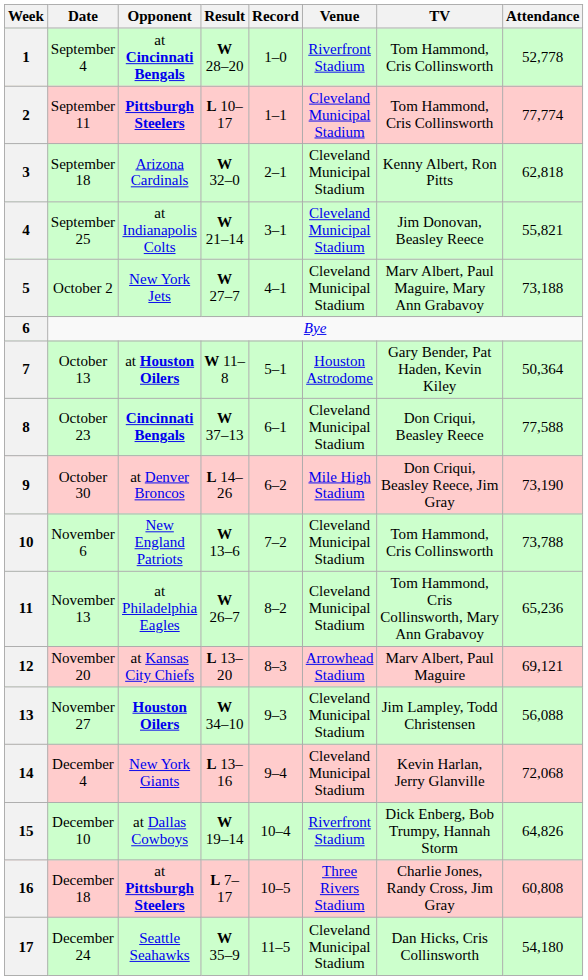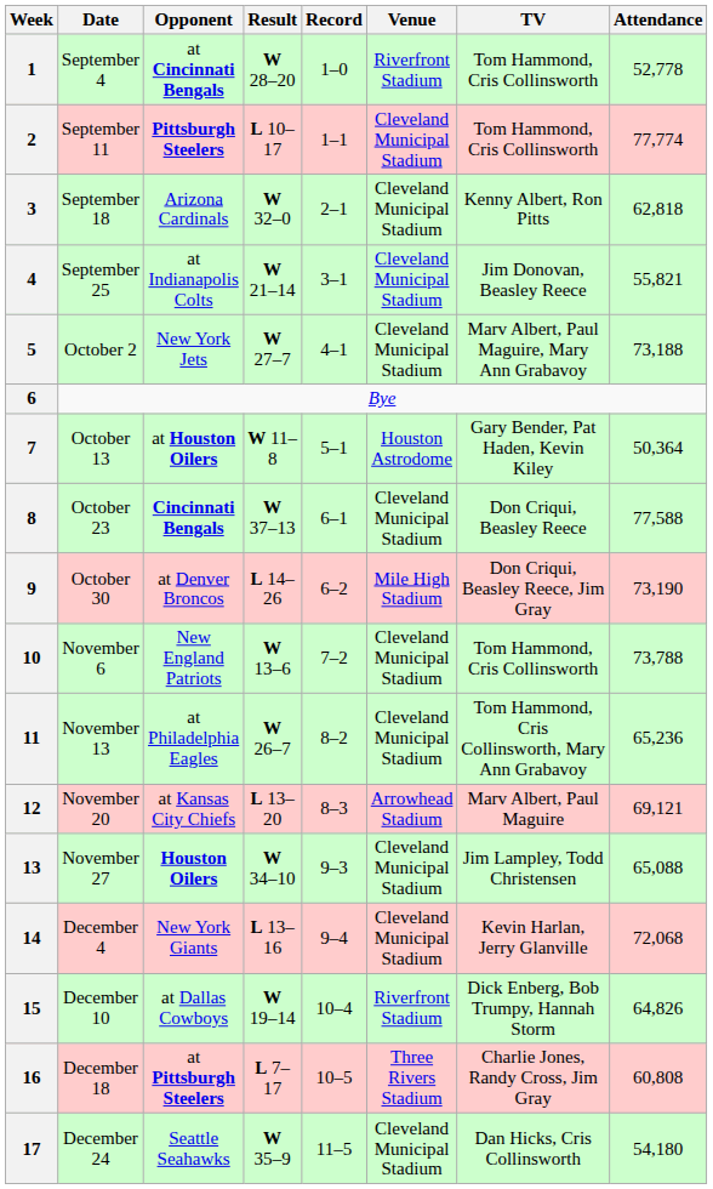13 | Attendance: 56,088 -> 65,088
